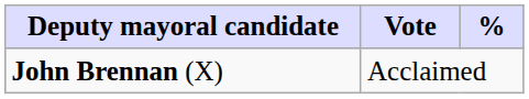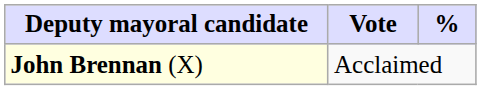John Brennan (X) | Deputy mayoral candidate: no background -> lightyellow background
